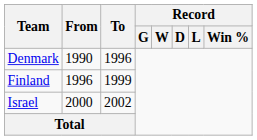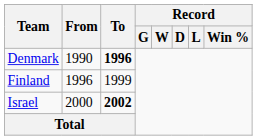Denmark | To: normal -> bold
Israel | To: normal -> bold
